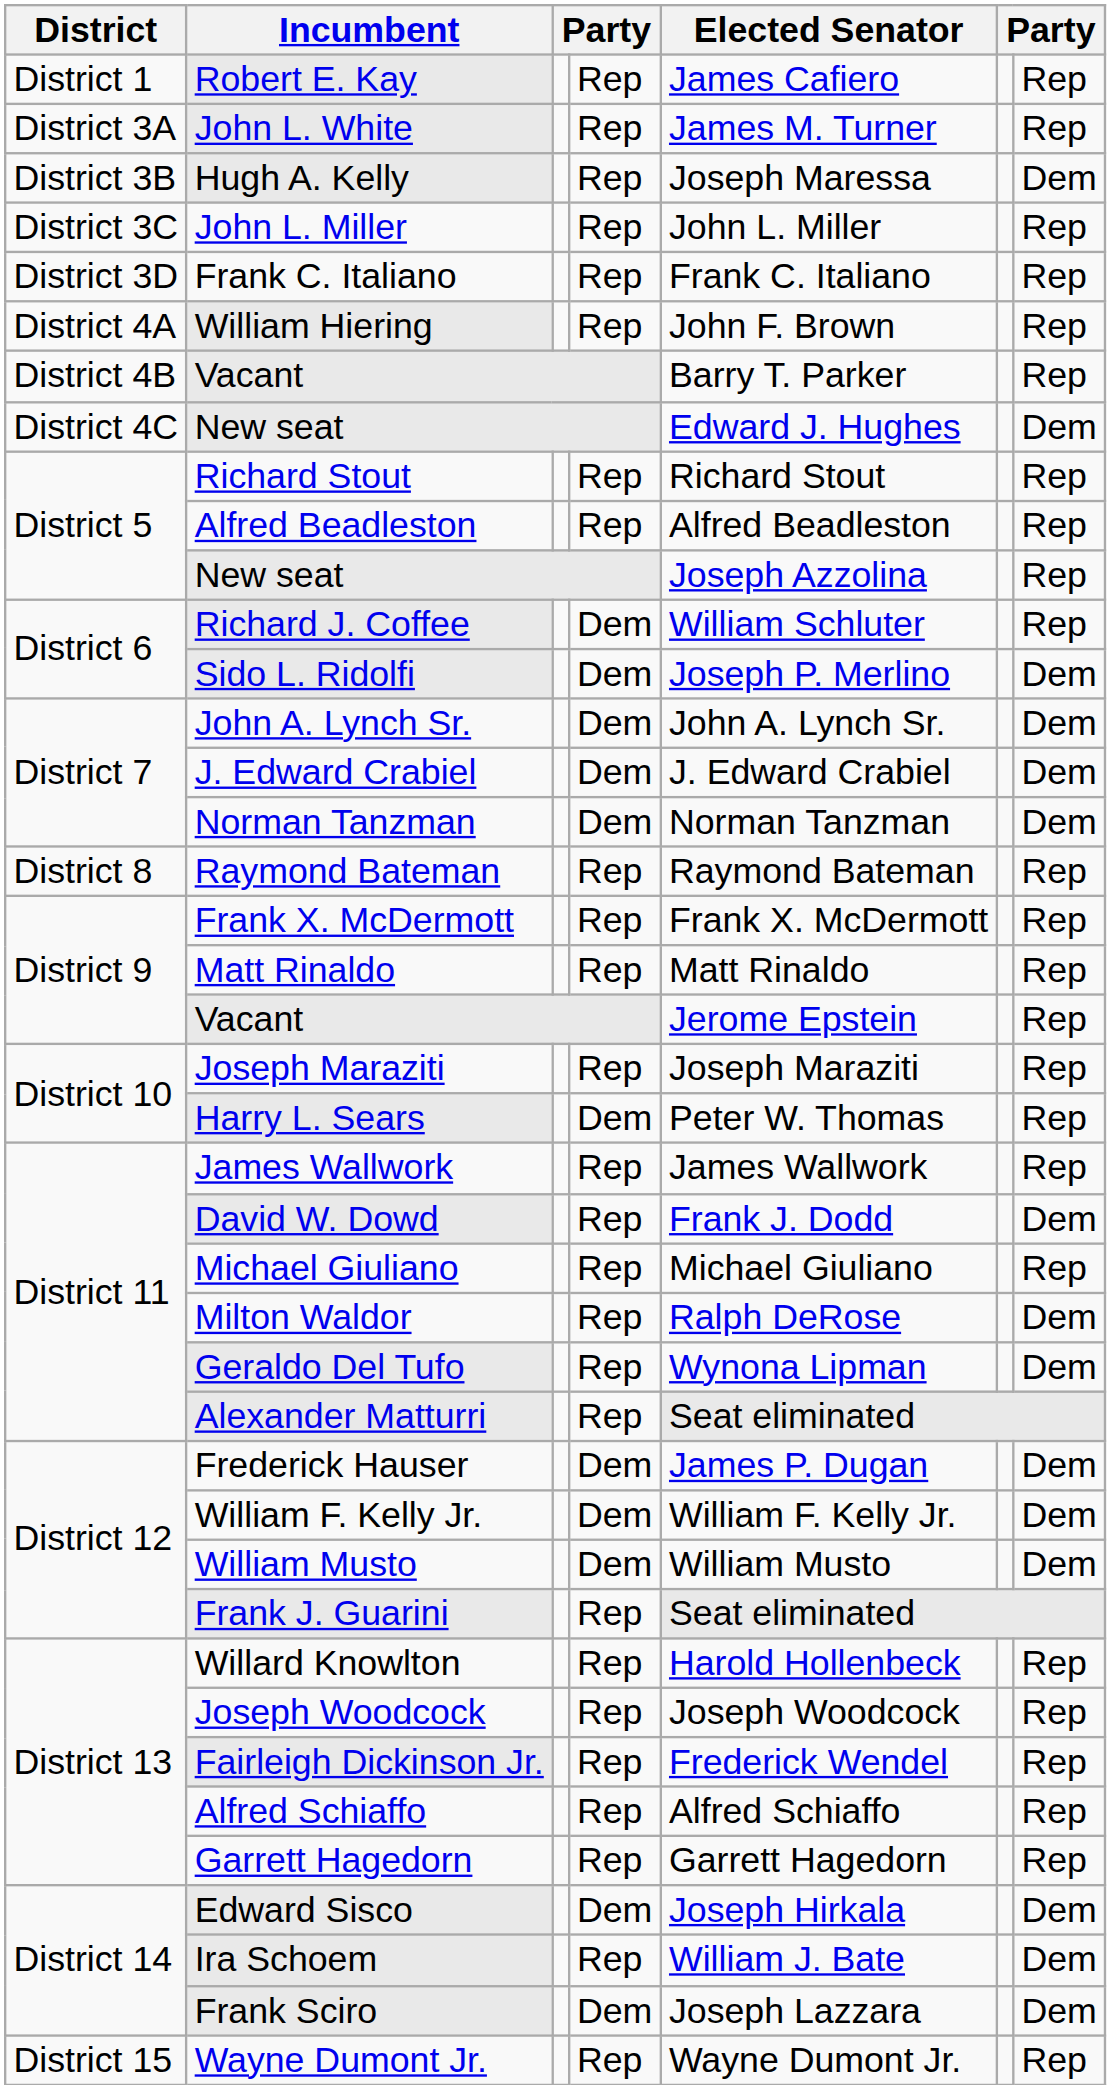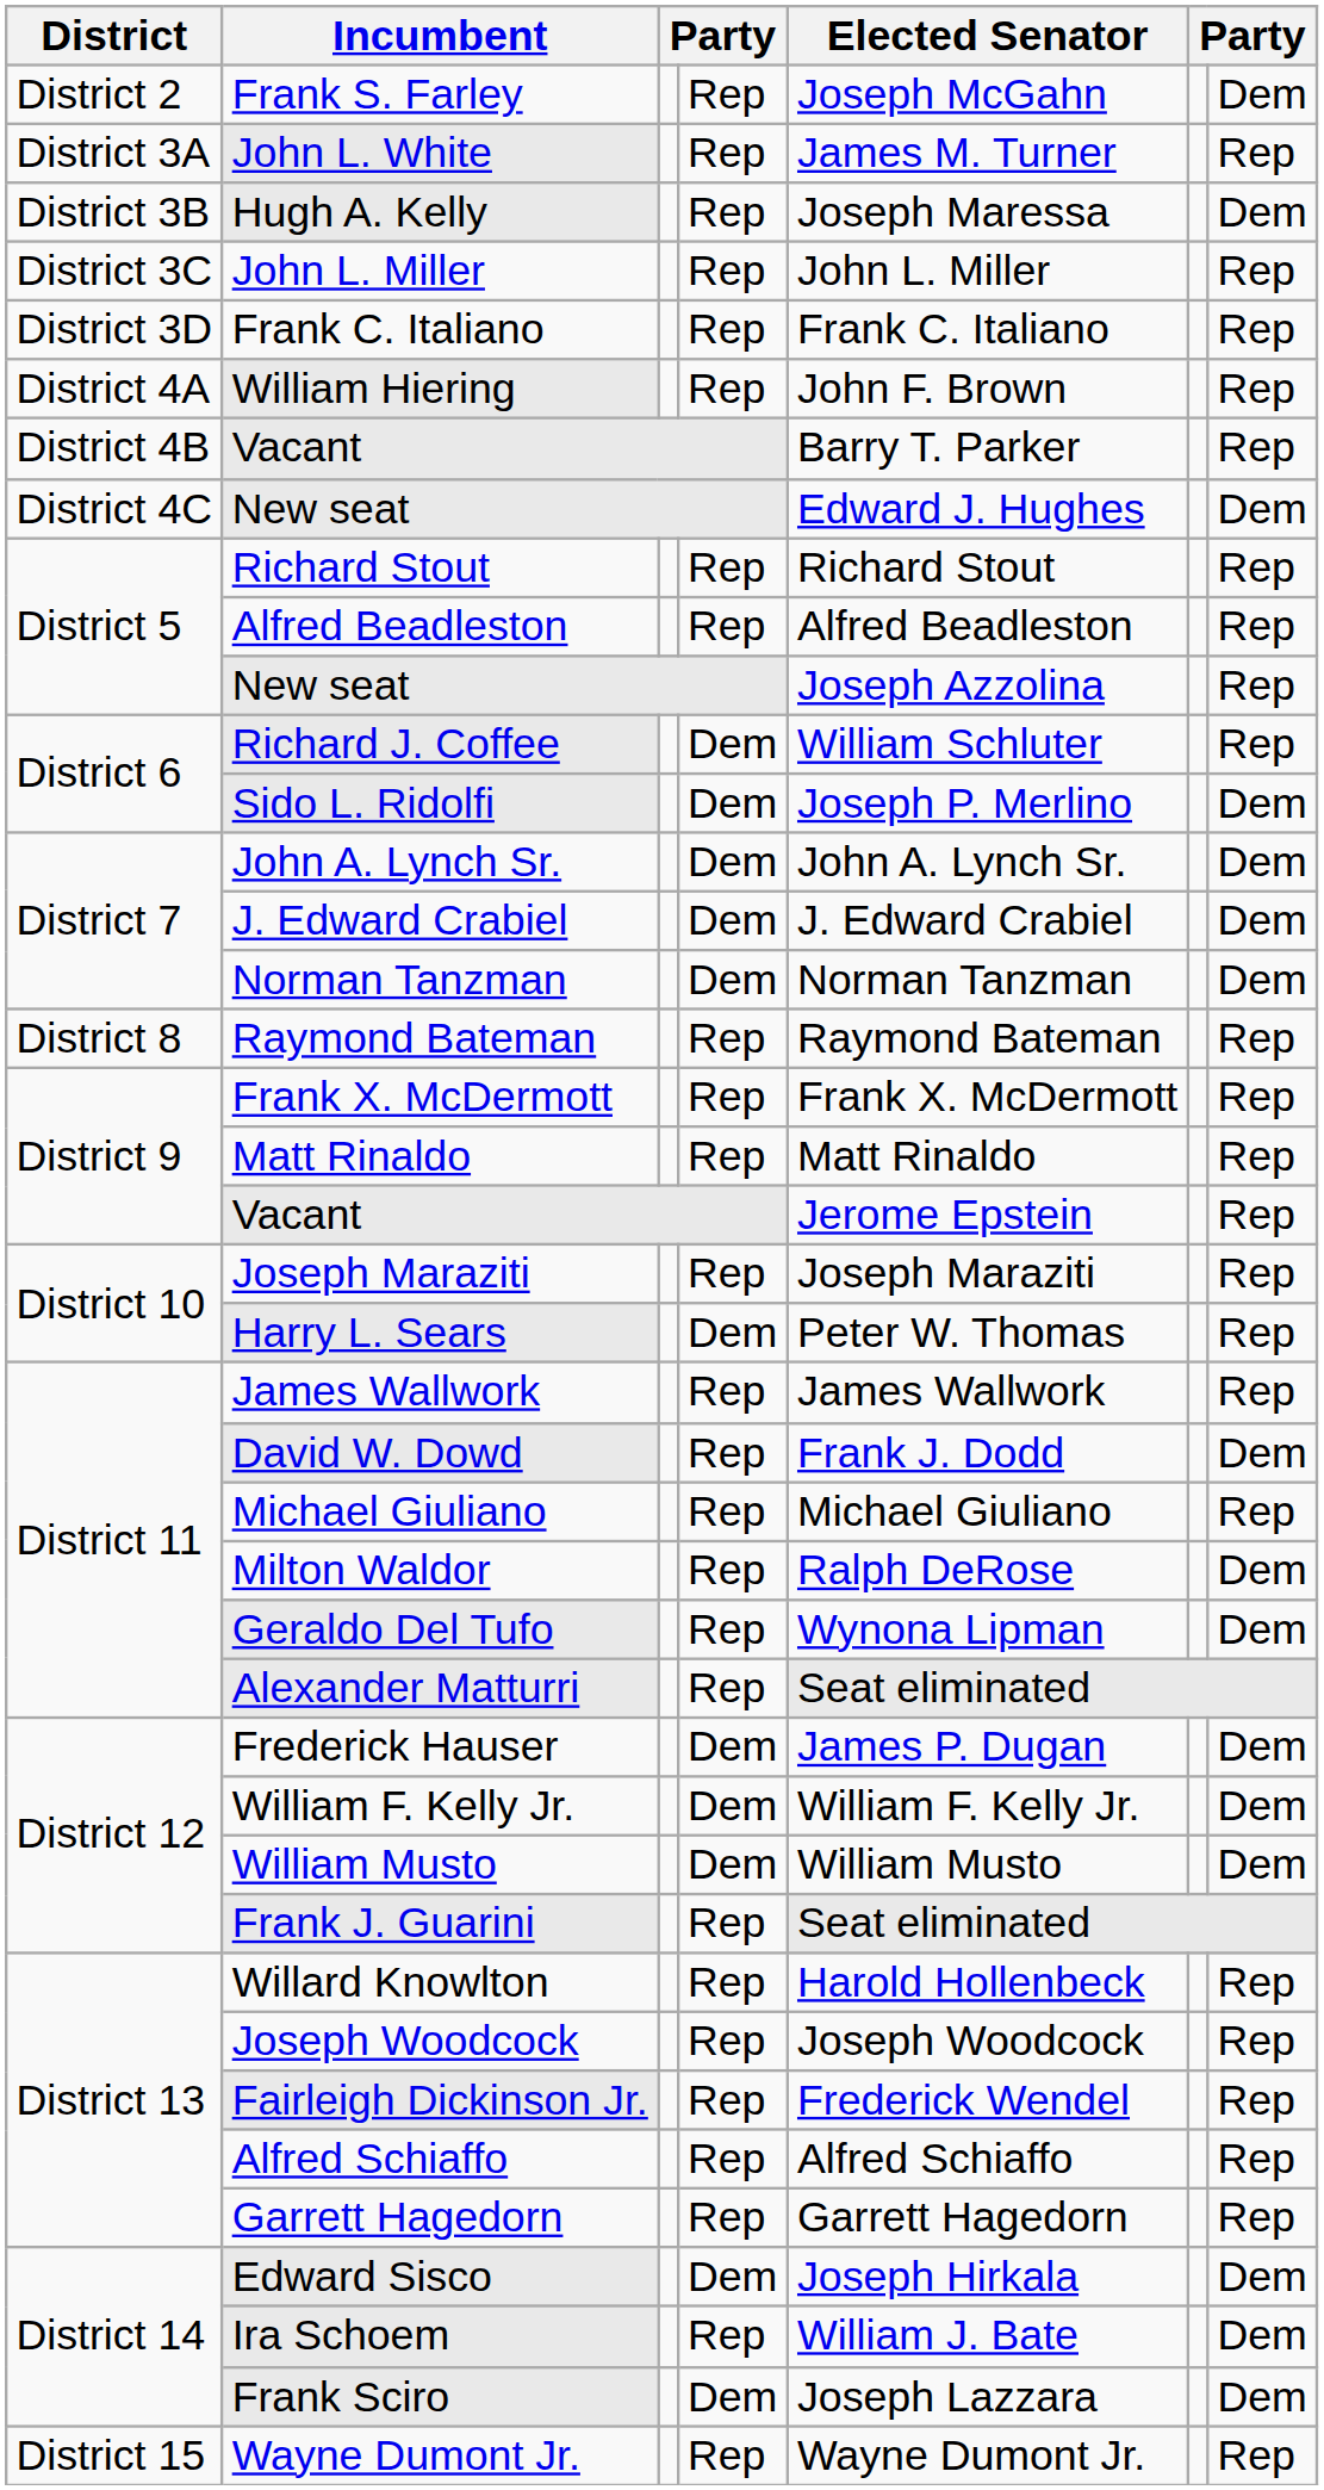- row: District 1 | Robert E. Kay | Rep | James Cafiero | Rep
+ row: District 2 | Frank S. Farley | Rep | Joseph McGahn | Dem
